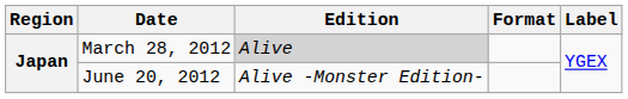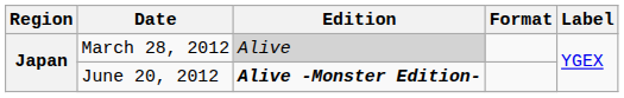June 20, 2012 | Edition: normal -> bold
